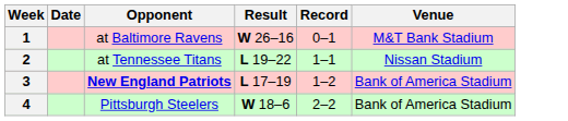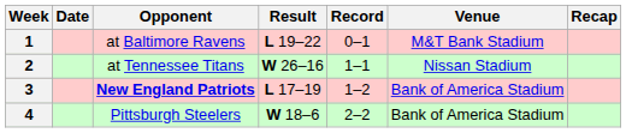+ column: Recap
1 | Result: W 26–16 -> L 19–22
2 | Result: L 19–22 -> W 26–16
